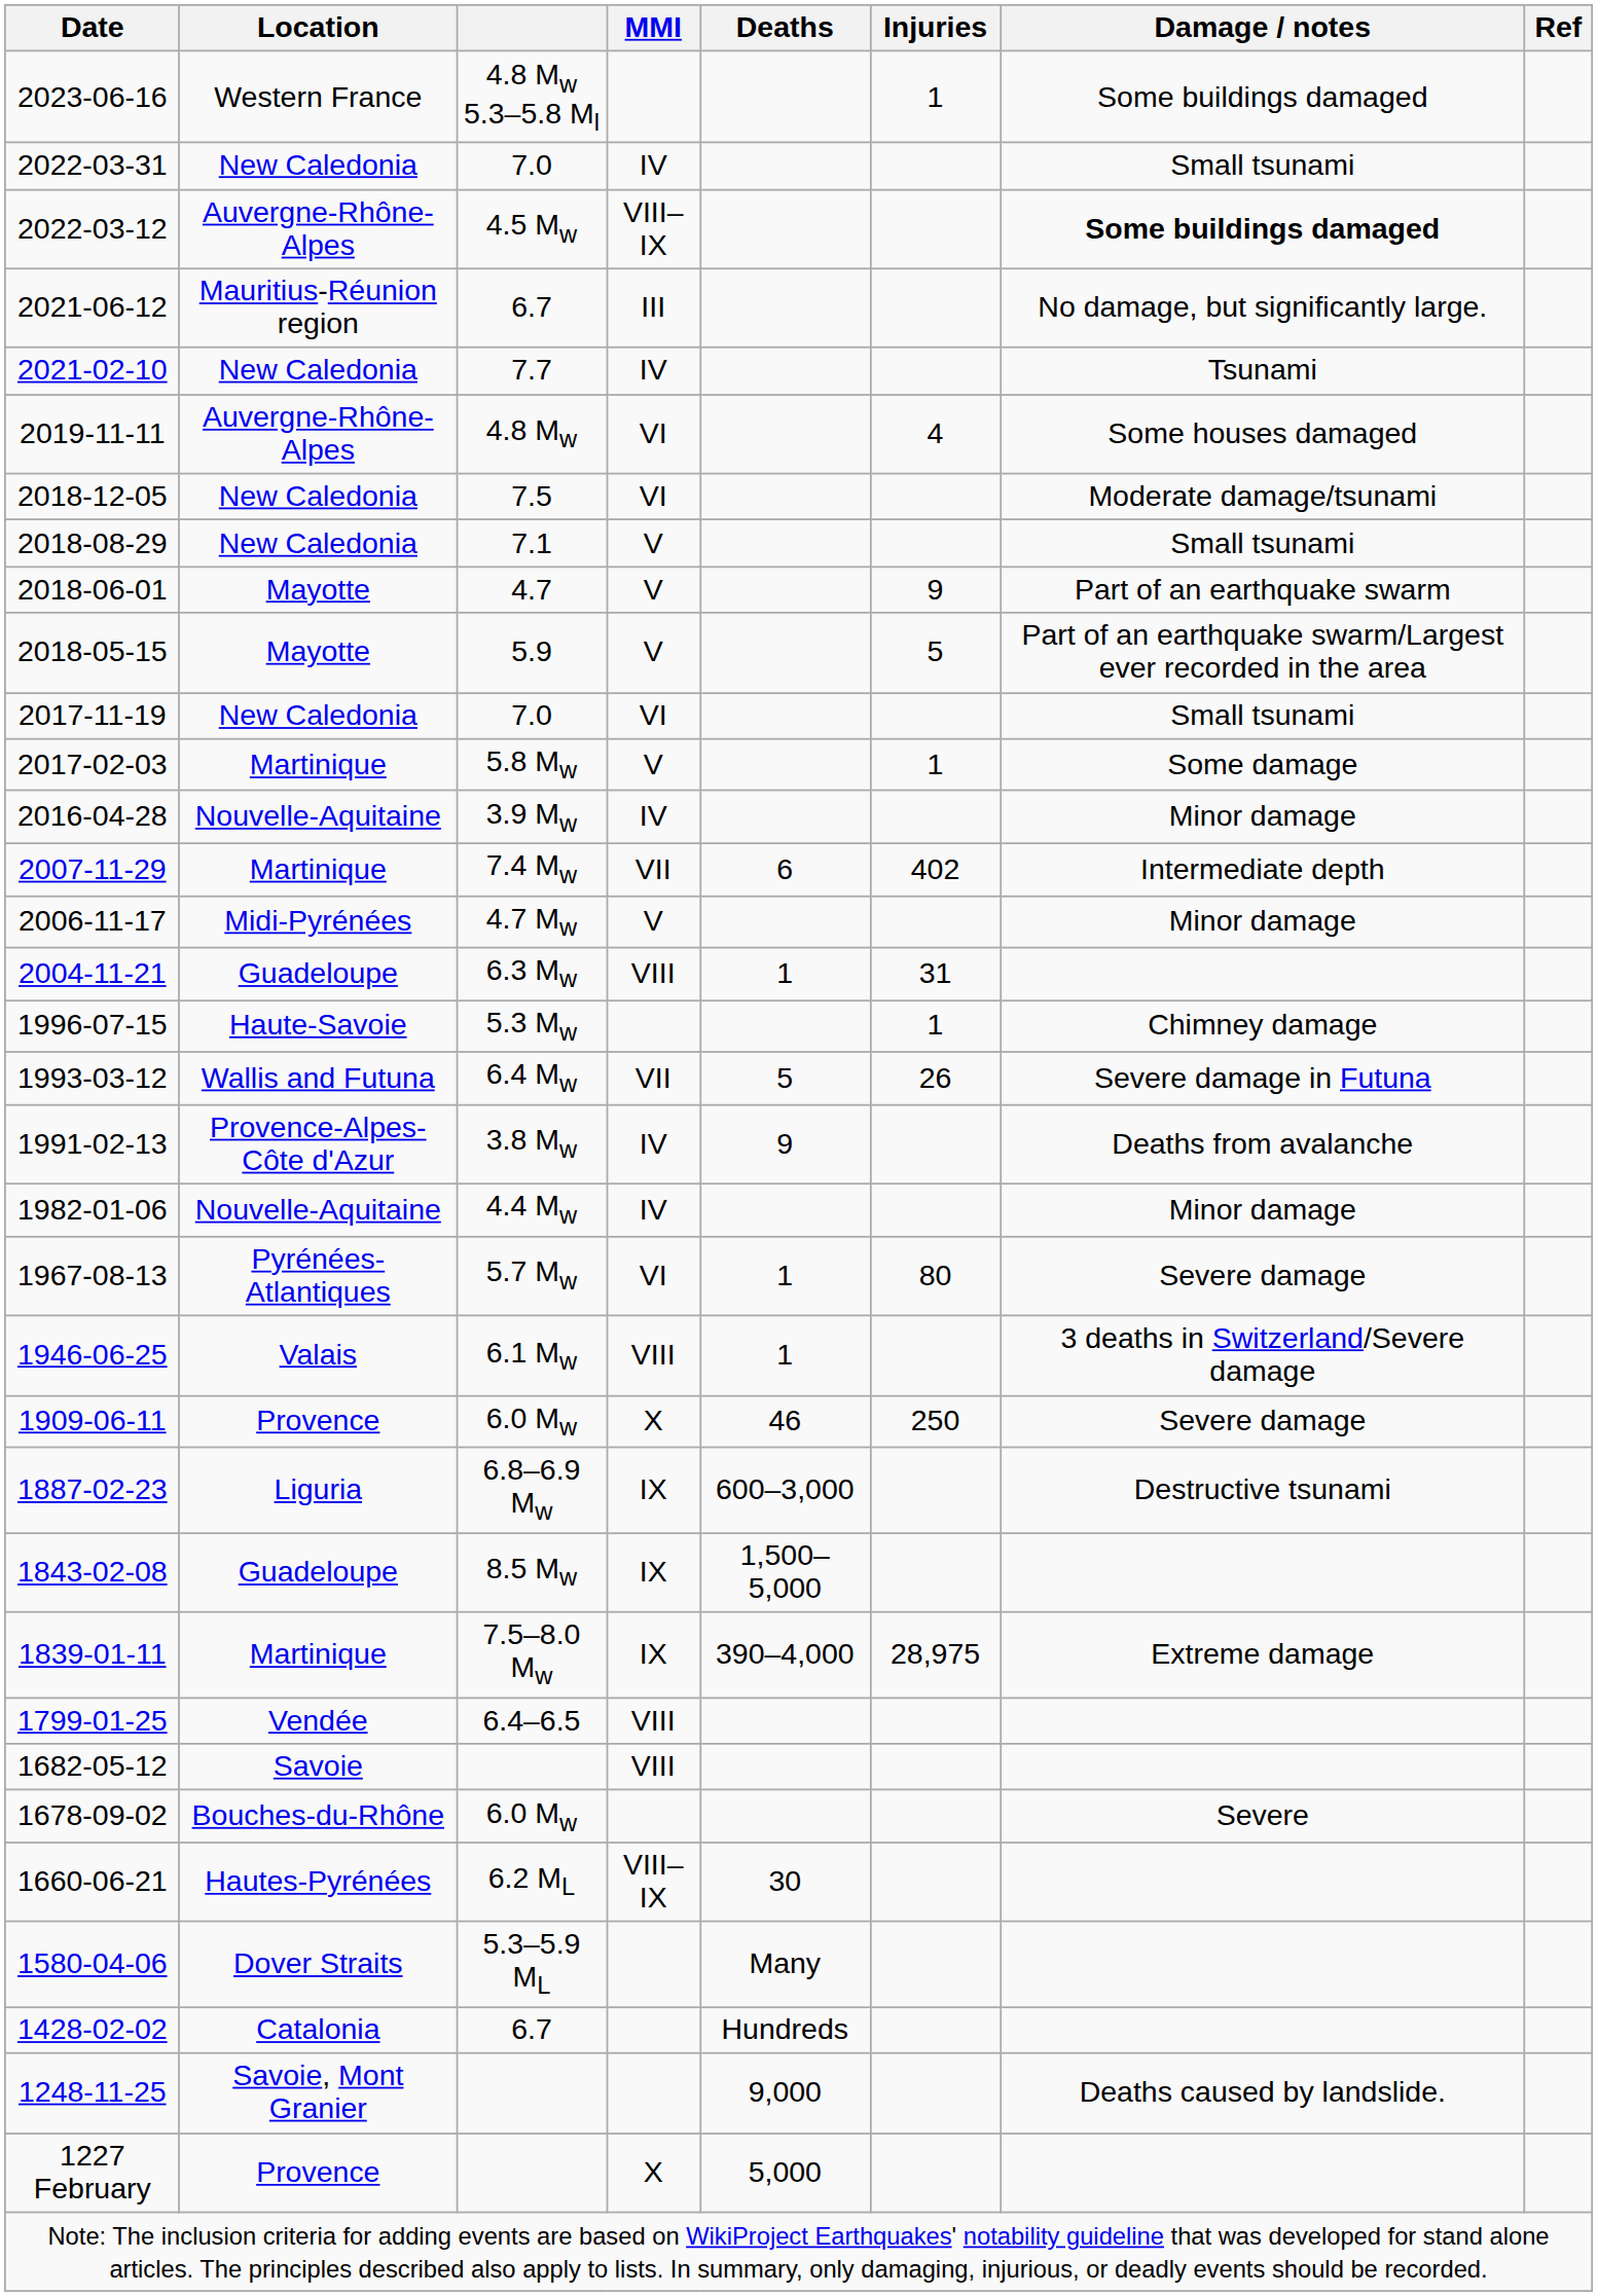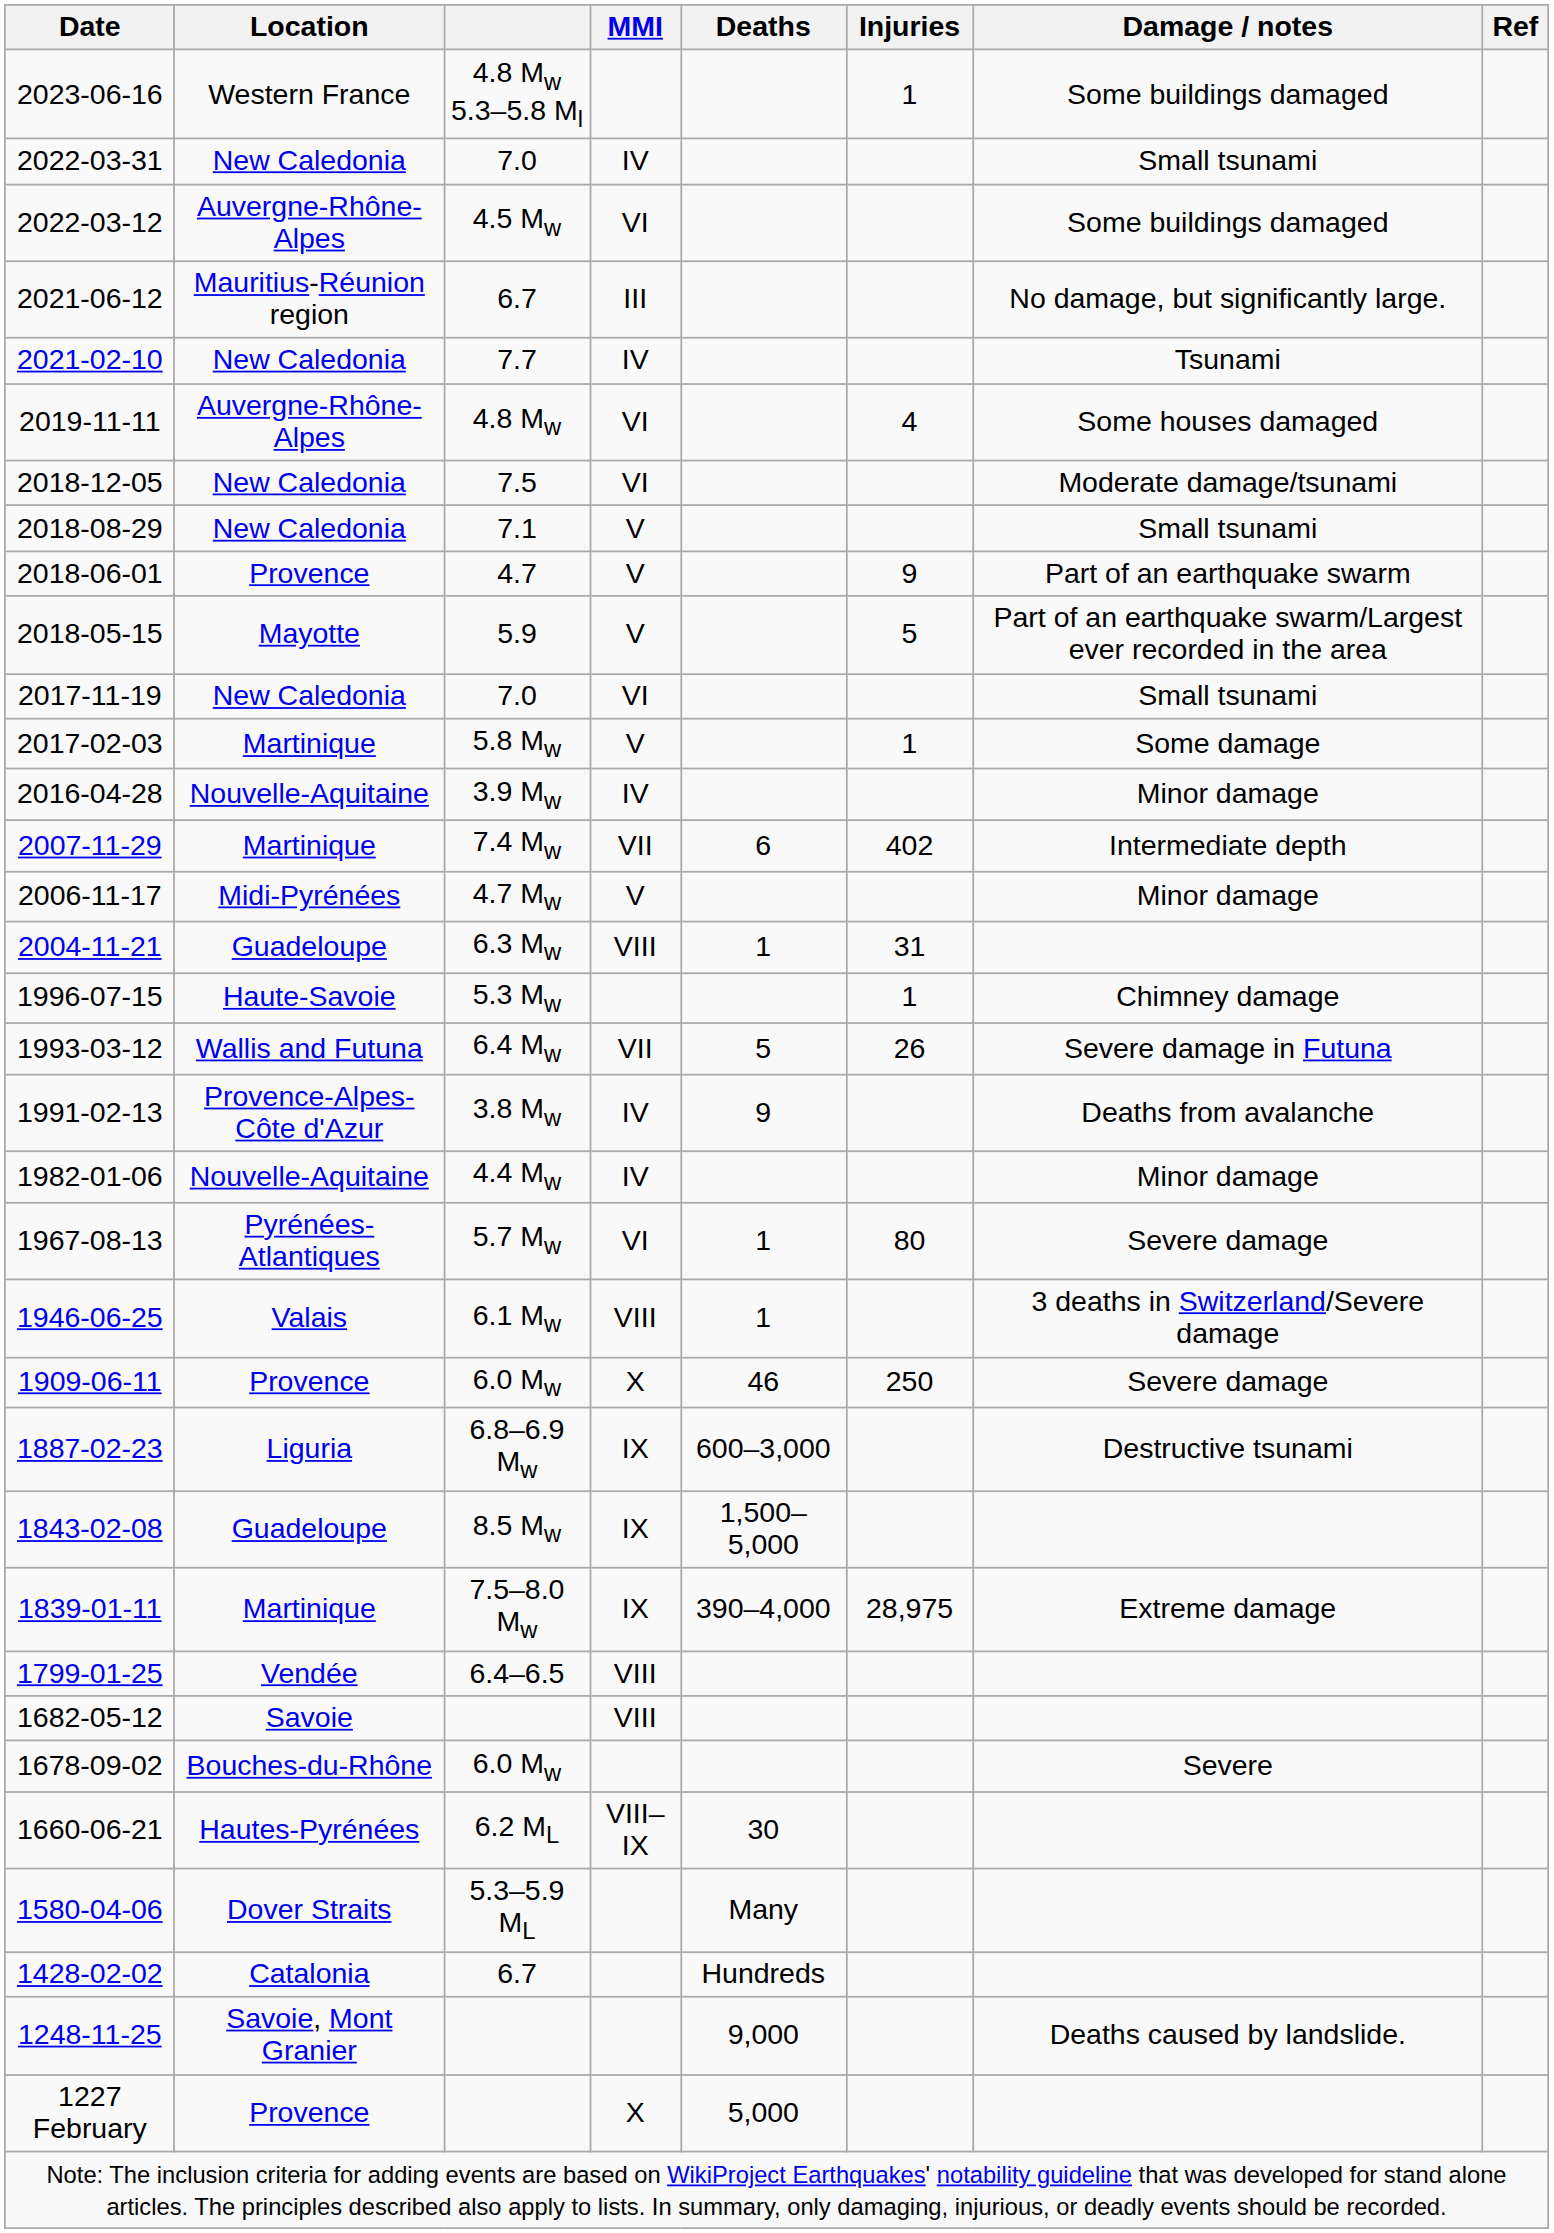2022-03-12 | MMI: VIII–IX -> VI
2022-03-12 | Damage / notes: bold -> normal
2018-06-01 | Location: Mayotte -> Provence
